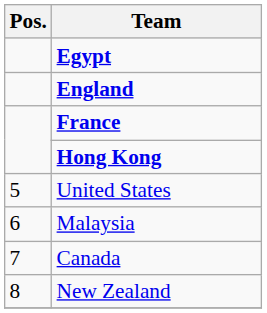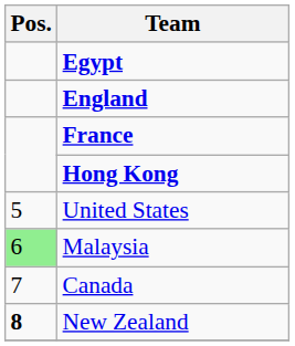Malaysia | Pos.: no background -> lightgreen background
New Zealand | Pos.: normal -> bold
